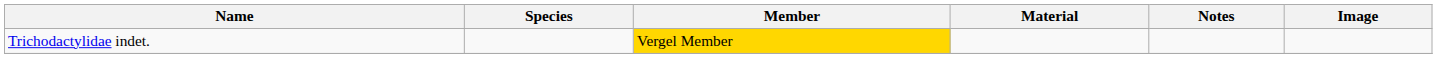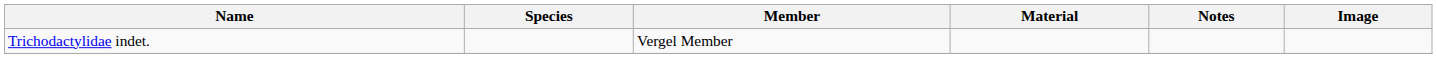Trichodactylidae indet. | Member: gold background -> no background
